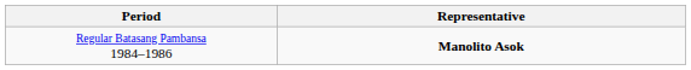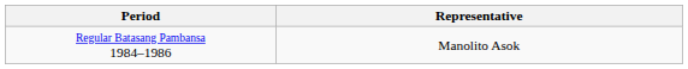Regular Batasang Pambansa 1984–1986 | Representative: bold -> normal
